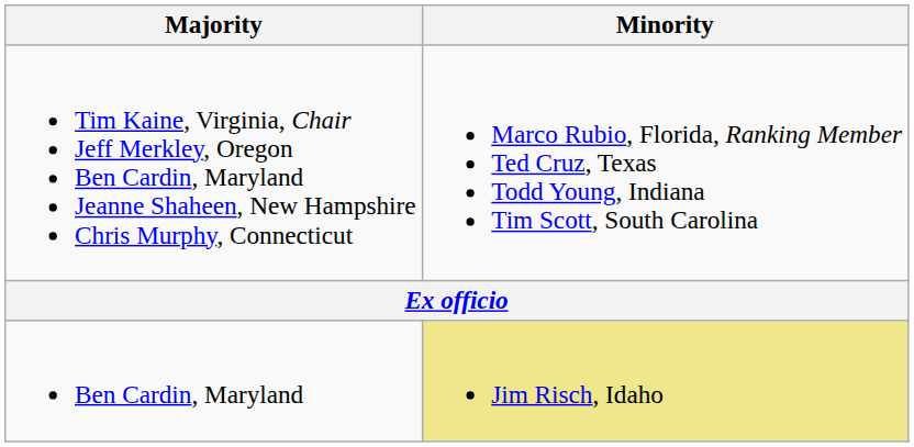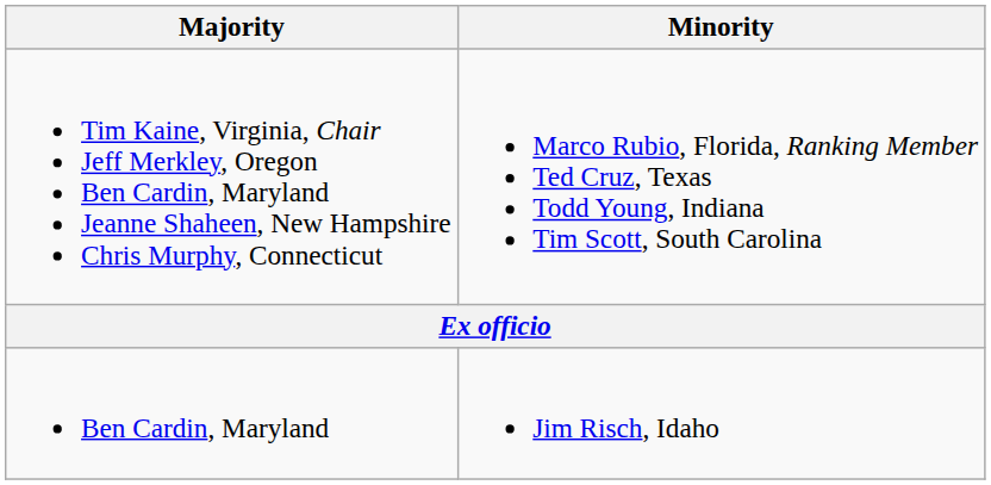Ben Cardin, Maryland | Minority: khaki background -> no background
